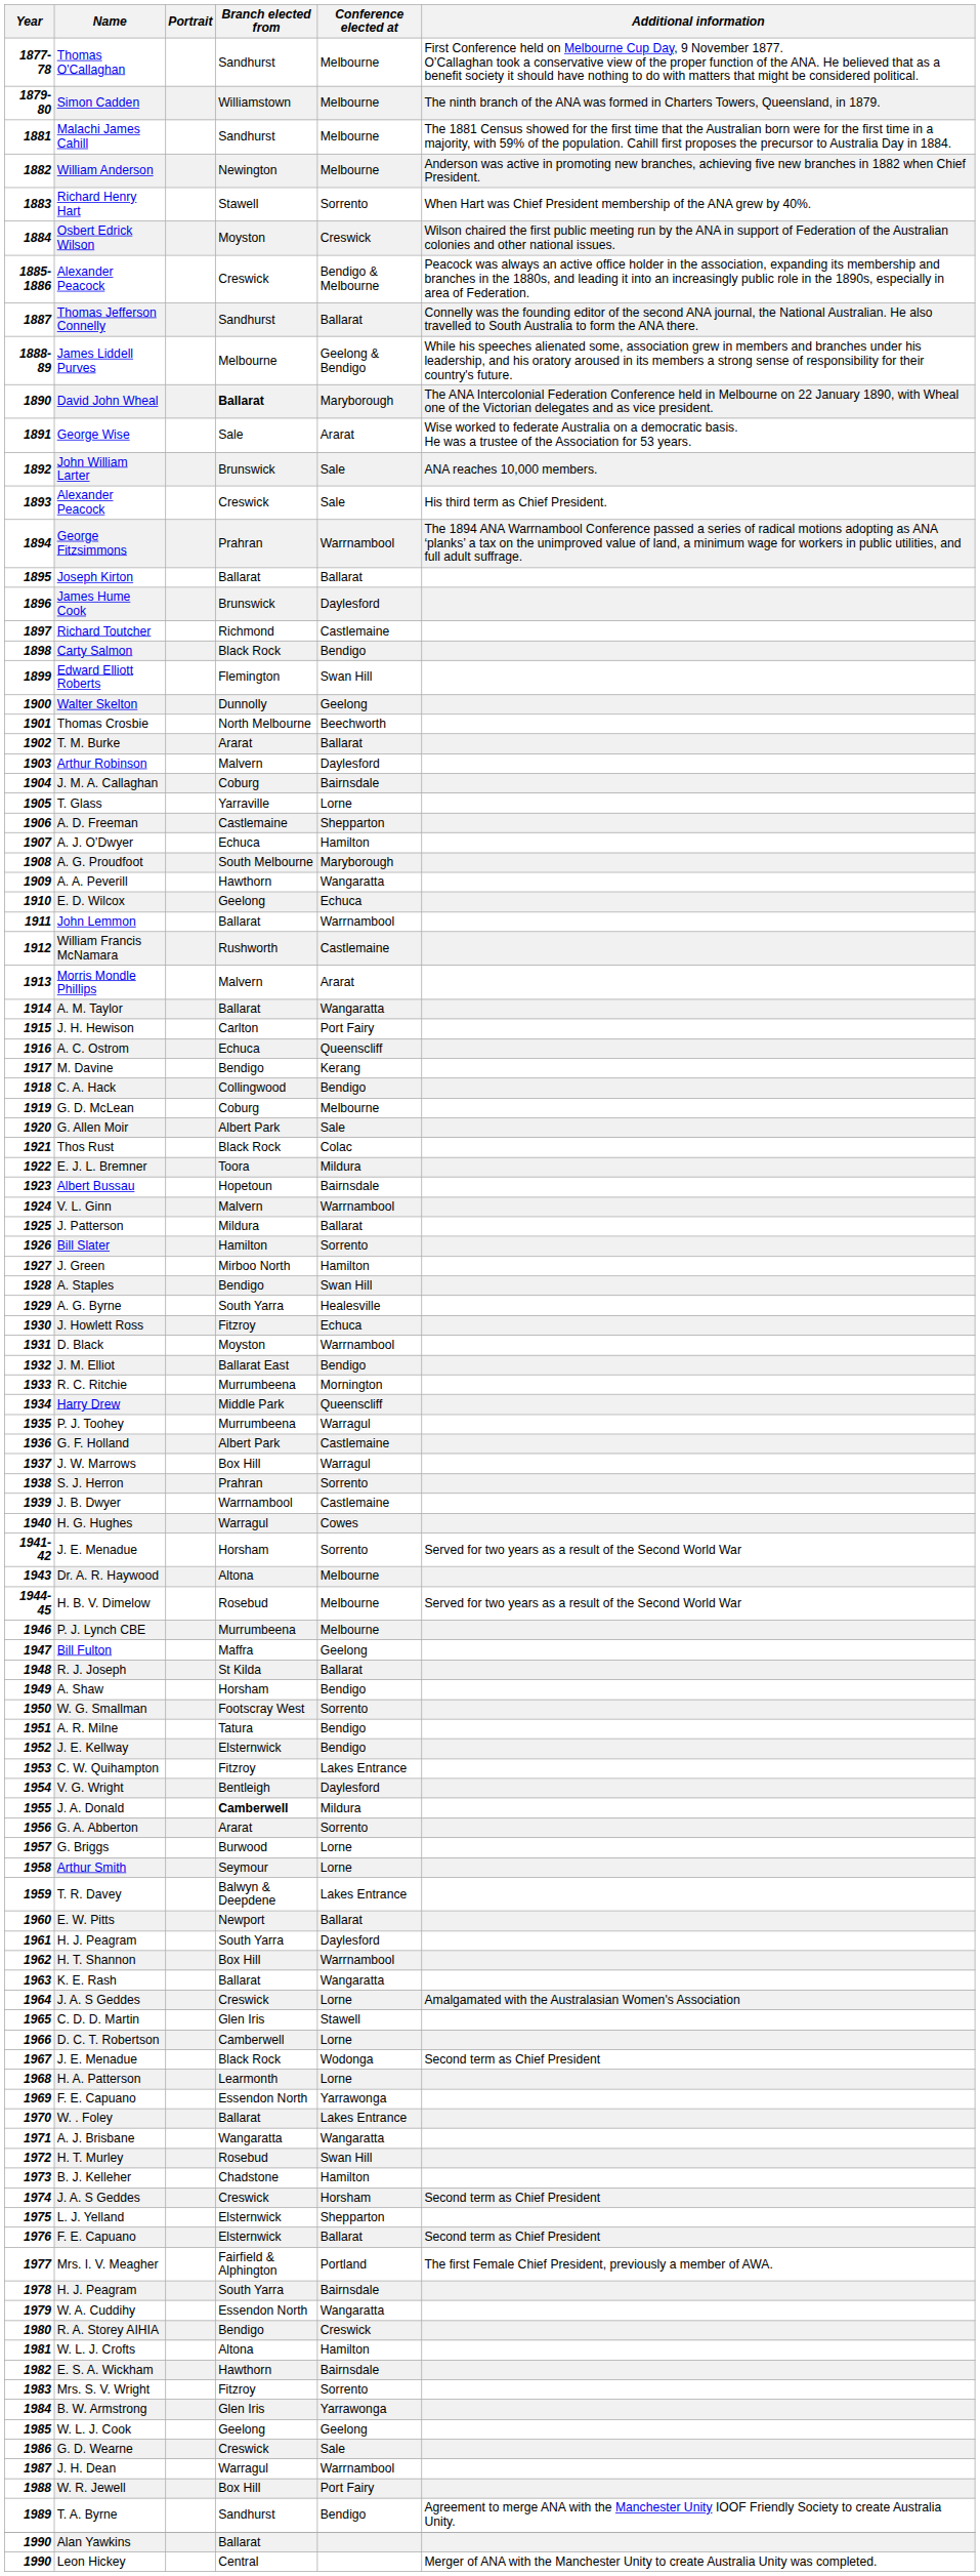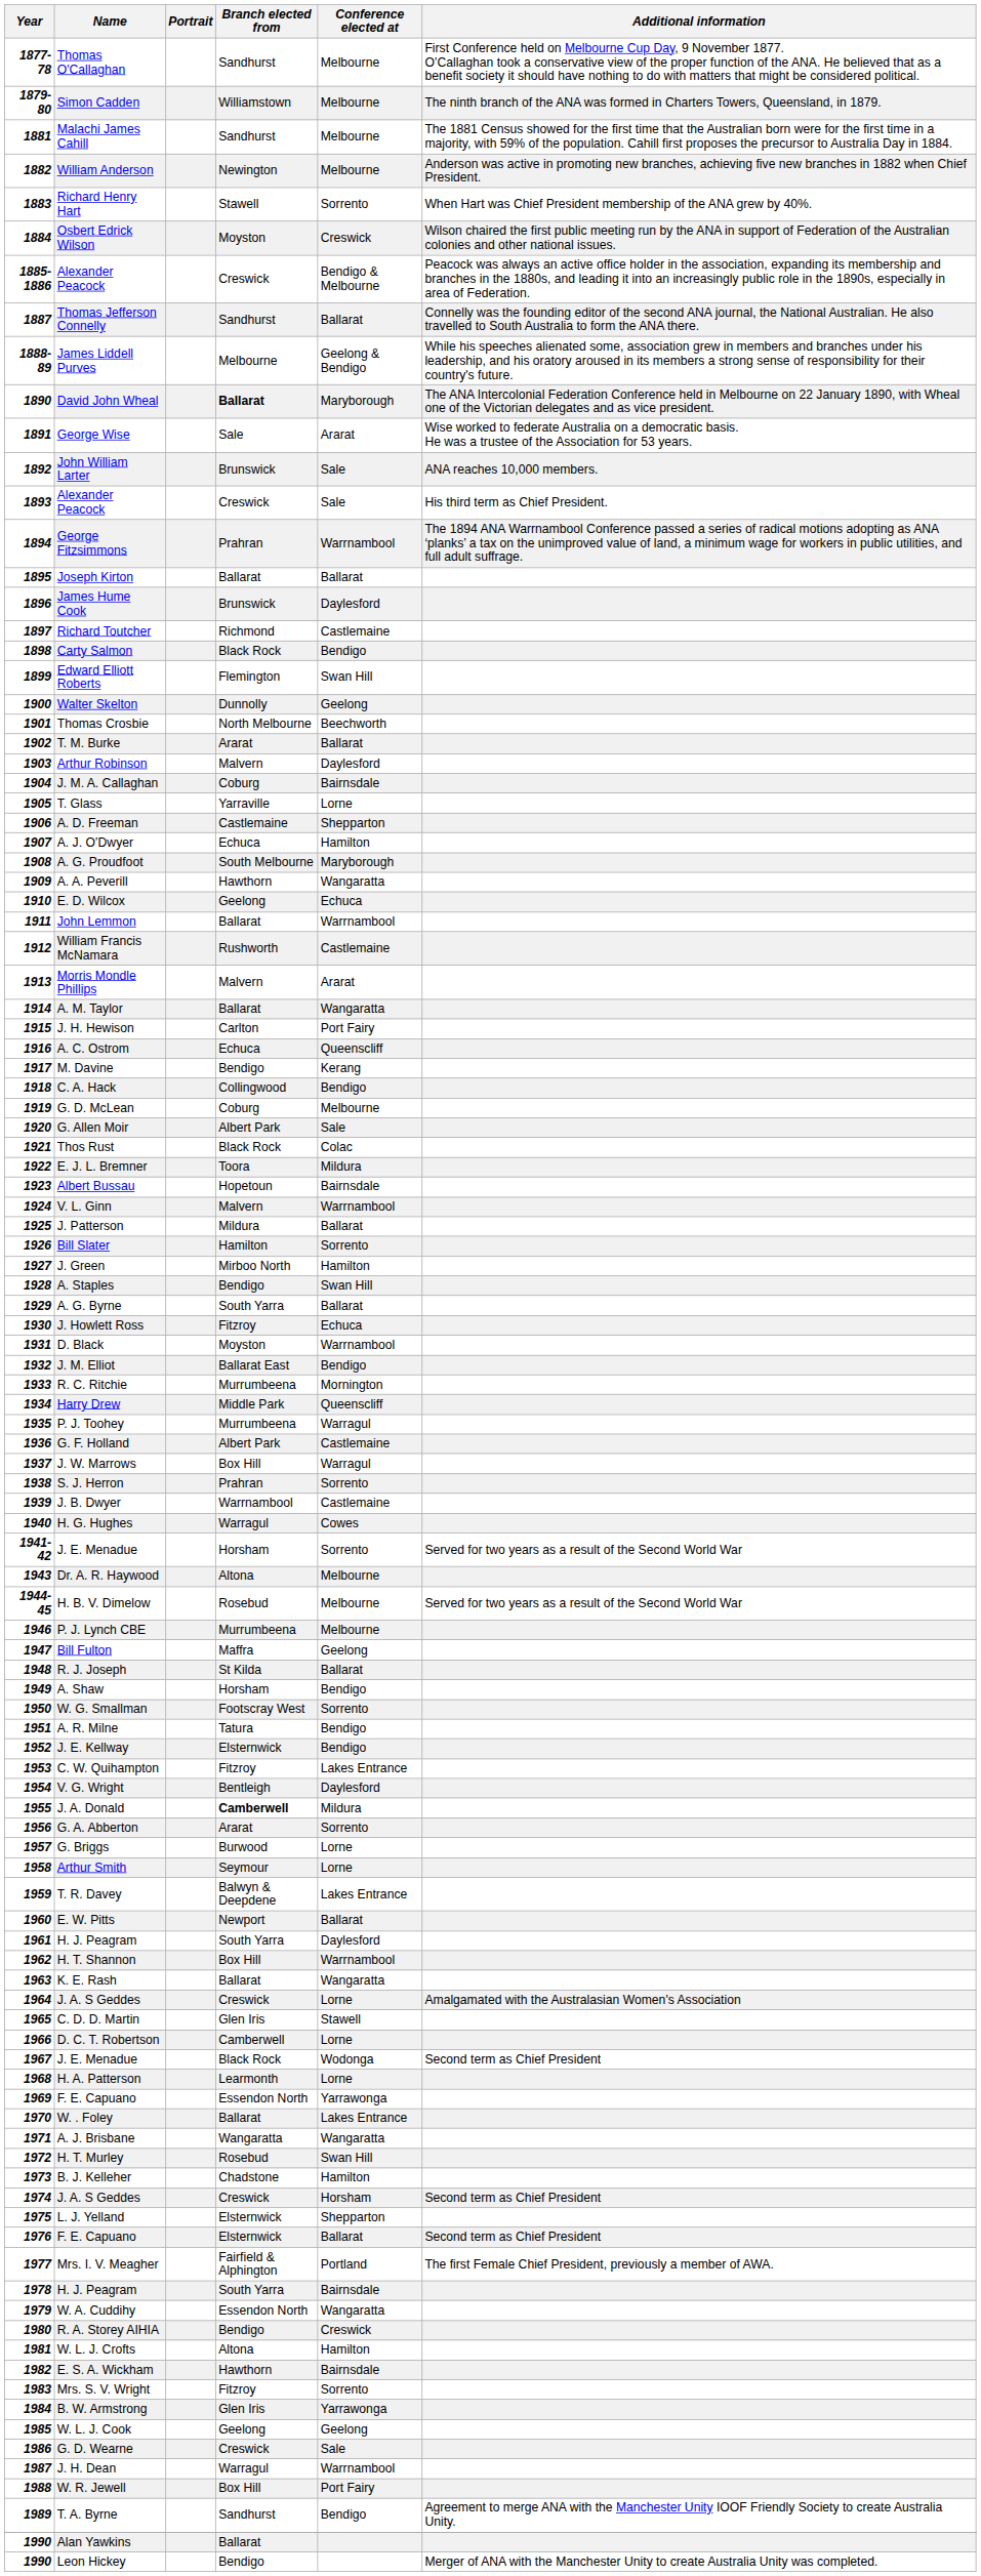A. G. Byrne | Conference elected at: Healesville -> Ballarat
Leon Hickey | Branch elected from: Central -> Bendigo
